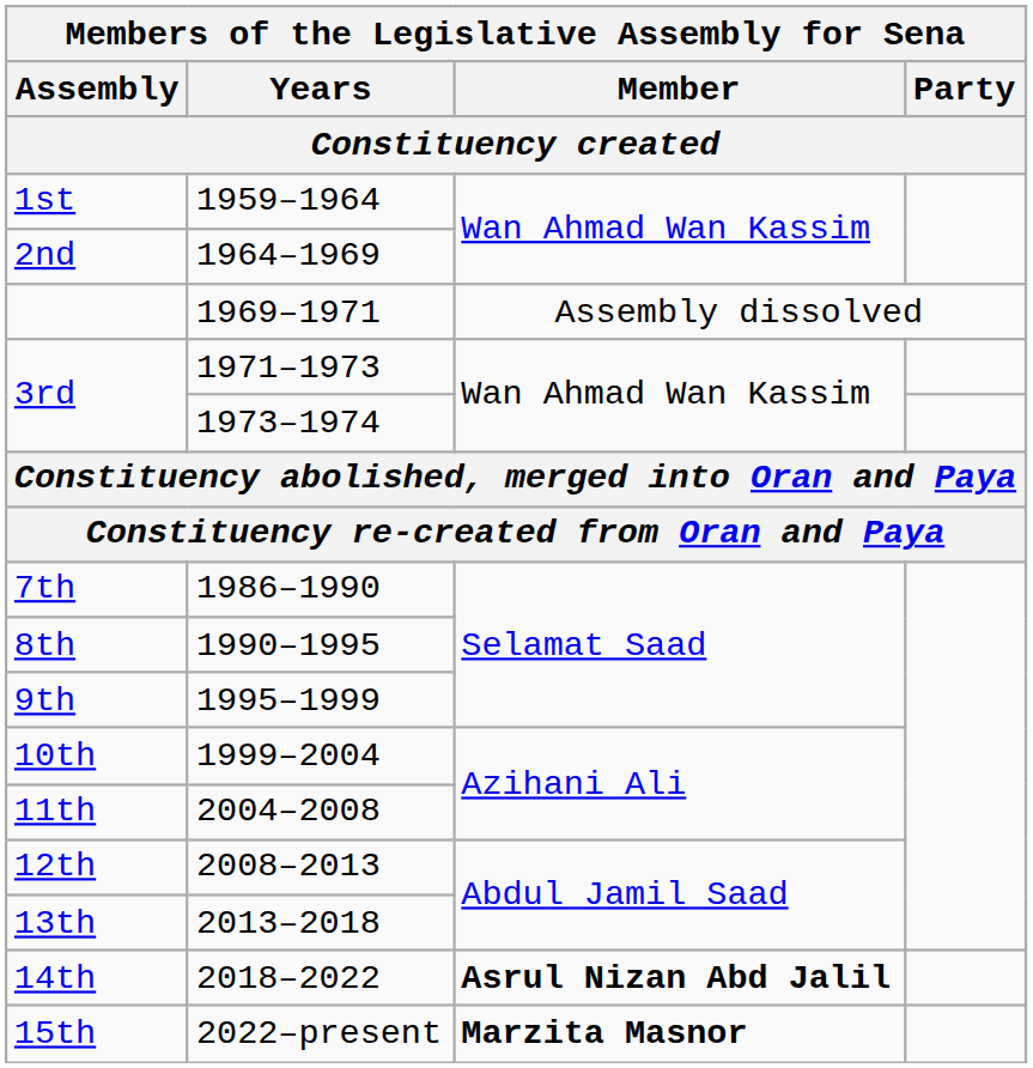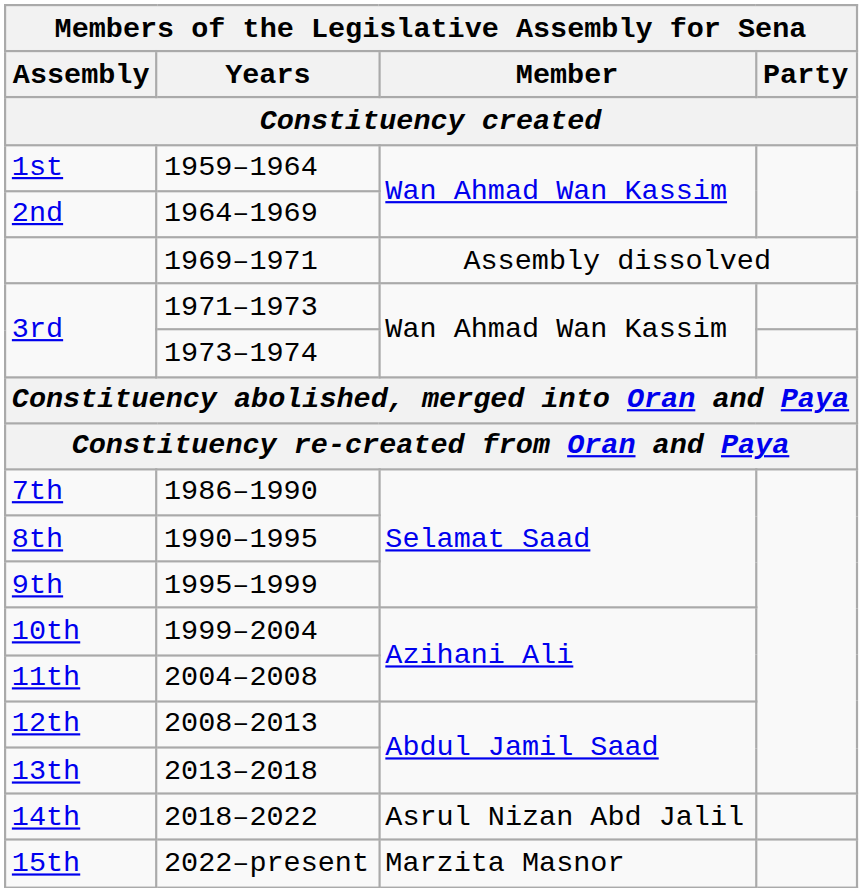14th | Member: bold -> normal
15th | Member: bold -> normal
